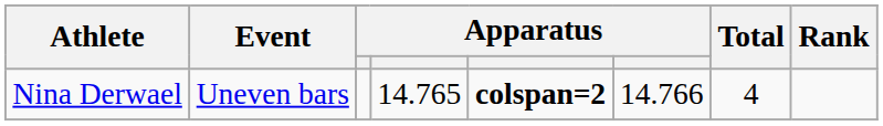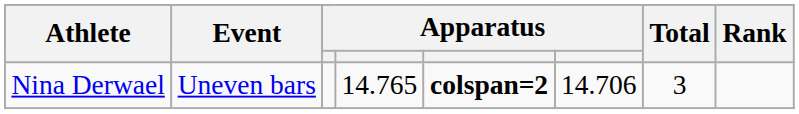Nina Derwael | column 6: 14.766 -> 14.706
Nina Derwael | Total: 4 -> 3
